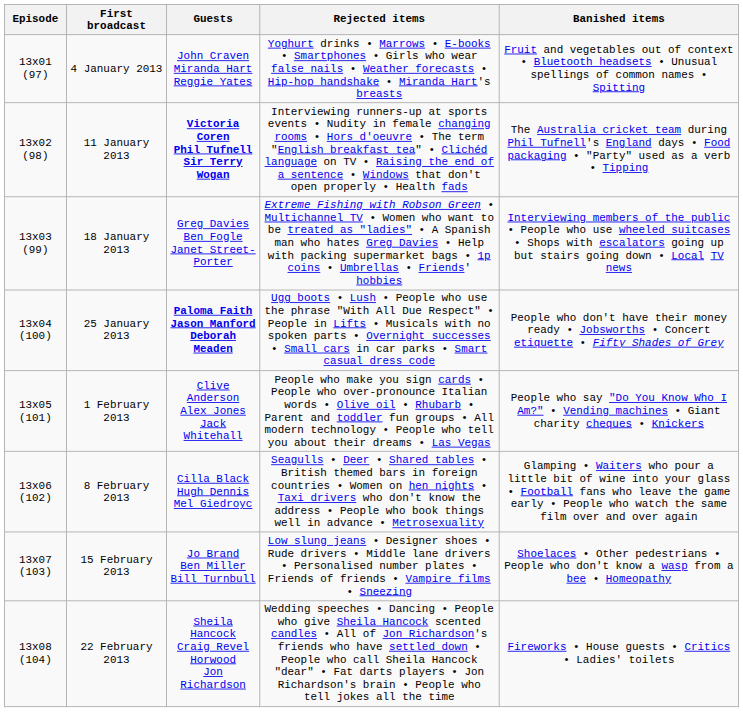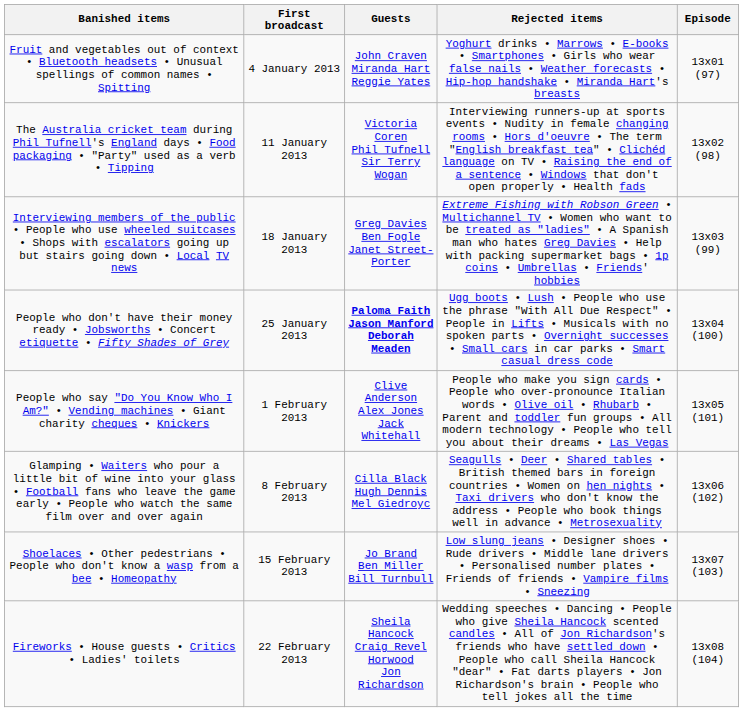columns swapped: Episode <-> Banished items
11 January 2013 | Guests: bold -> normal
